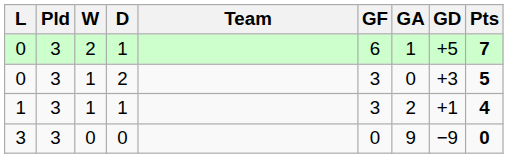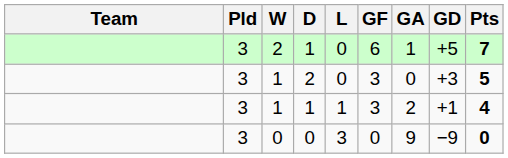columns swapped: Team <-> L
